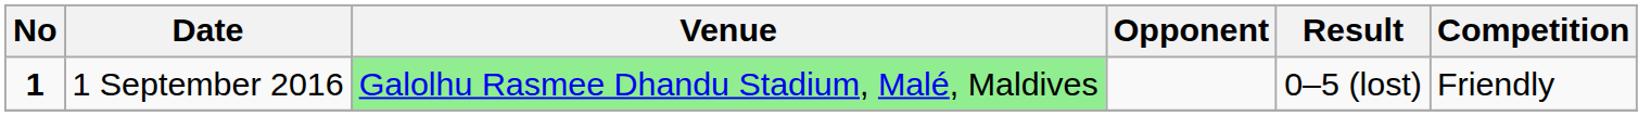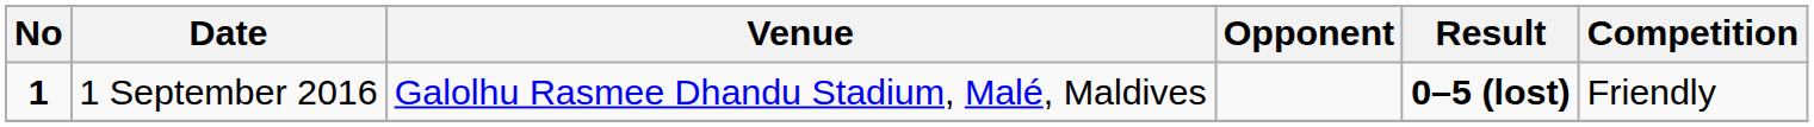1 September 2016 | Venue: lightgreen background -> no background
1 September 2016 | Result: normal -> bold
